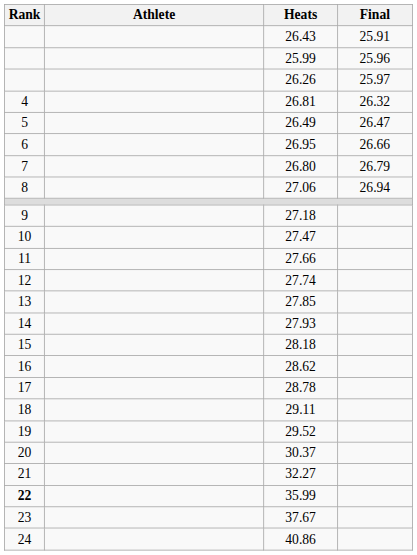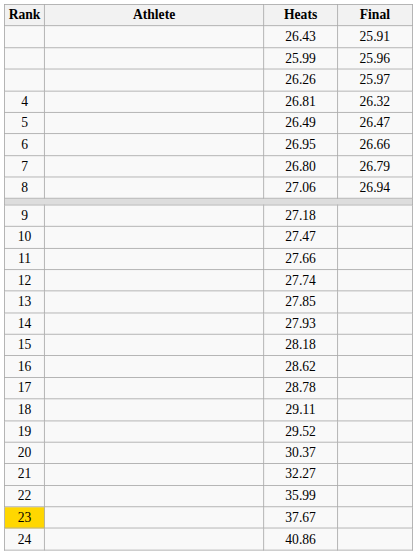35.99 | Rank: bold -> normal
37.67 | Rank: no background -> gold background
